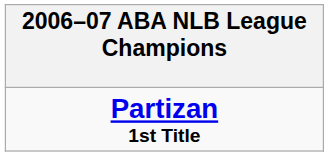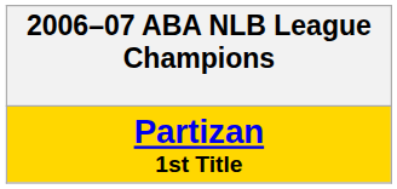row 2 | column 1: no background -> gold background
